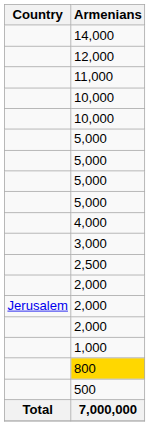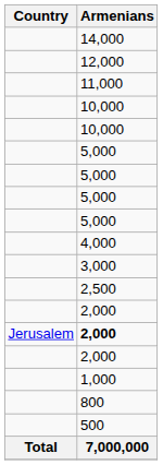row 15 | Armenians: normal -> bold
row 18 | Armenians: gold background -> no background
